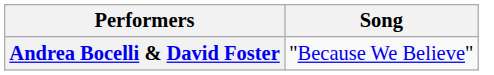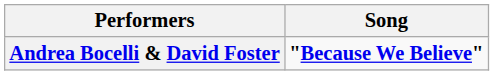Andrea Bocelli & David Foster | Song: normal -> bold
